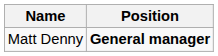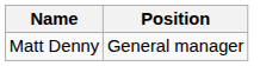Matt Denny | Position: bold -> normal
